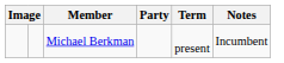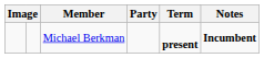Michael Berkman | Term: normal -> bold
Michael Berkman | Notes: normal -> bold
